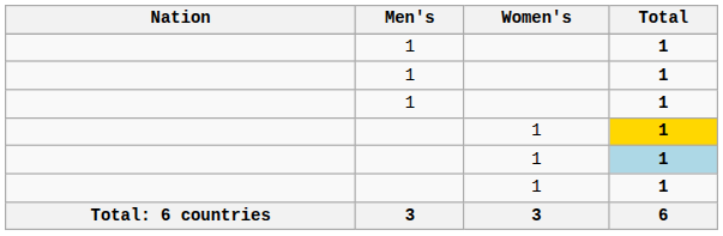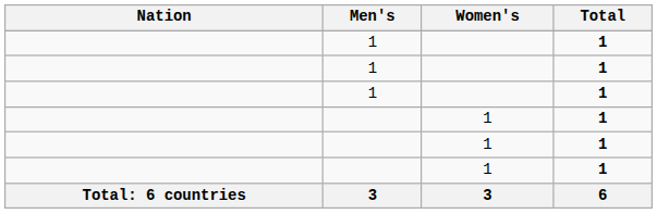row 5 | Total: gold background -> no background
row 6 | Total: lightblue background -> no background
